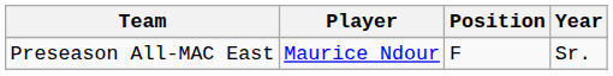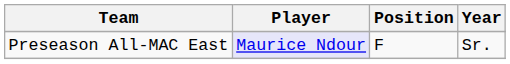row 2 | Player: no background -> lavender background
